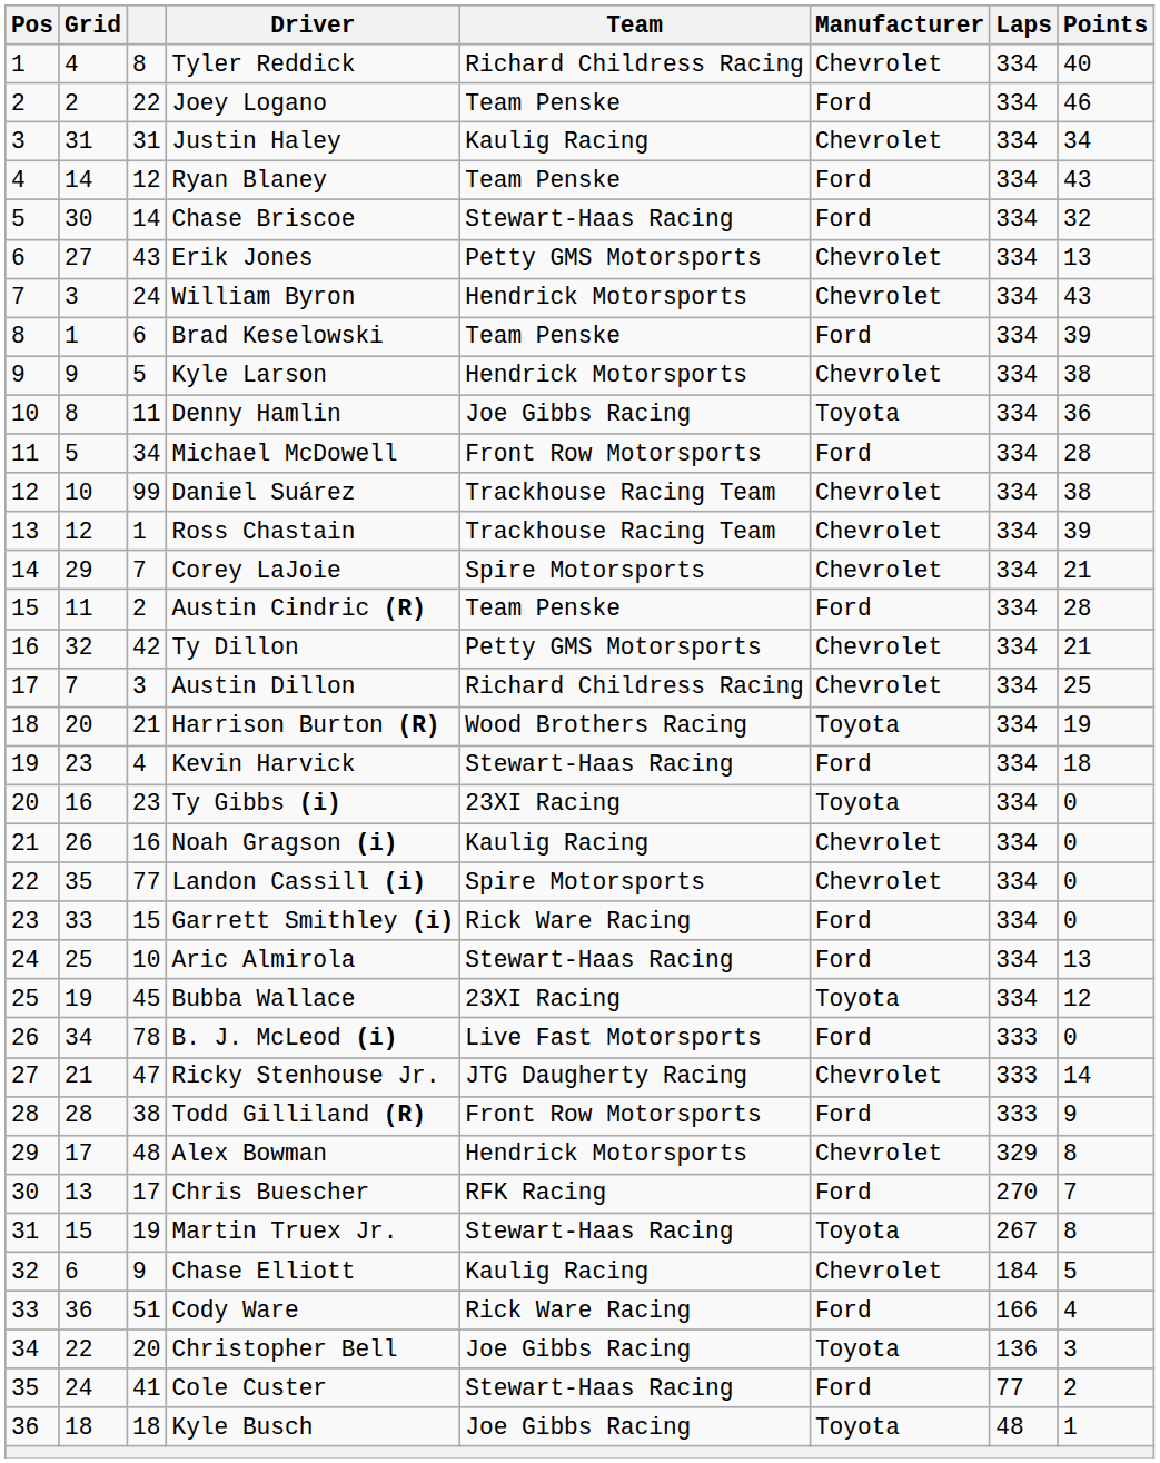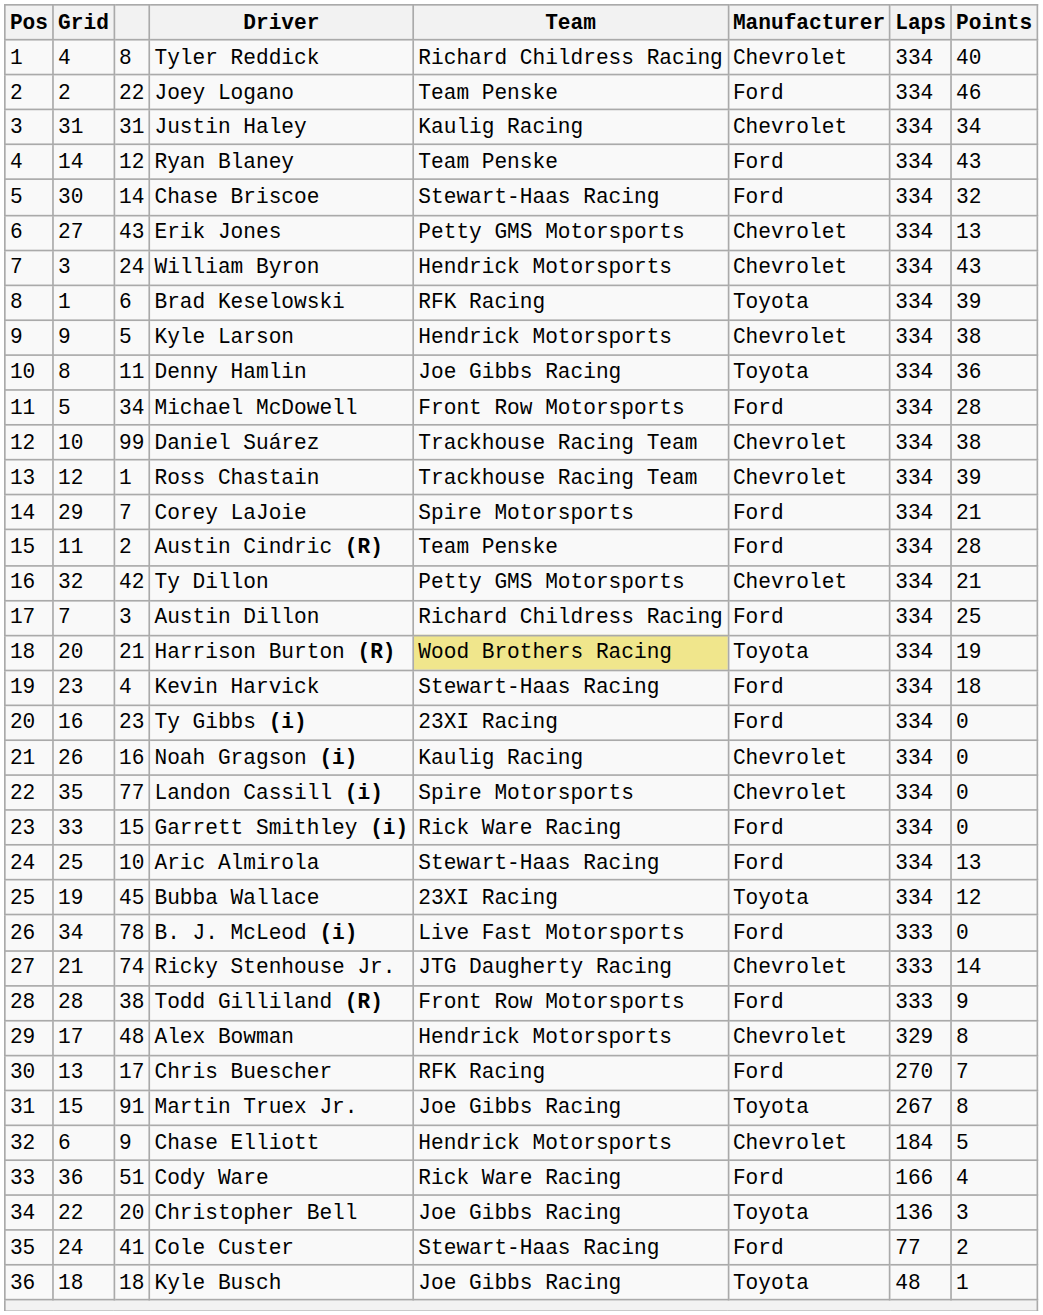Brad Keselowski | Team: Team Penske -> RFK Racing
Brad Keselowski | Manufacturer: Ford -> Toyota
Corey LaJoie | Manufacturer: Chevrolet -> Ford
Austin Dillon | Manufacturer: Chevrolet -> Ford
Harrison Burton (R) | Team: no background -> khaki background
Ty Gibbs (i) | Manufacturer: Toyota -> Ford
Ricky Stenhouse Jr. | column 3: 47 -> 74
Martin Truex Jr. | column 3: 19 -> 91
Martin Truex Jr. | Team: Stewart-Haas Racing -> Joe Gibbs Racing
Chase Elliott | Team: Kaulig Racing -> Hendrick Motorsports
